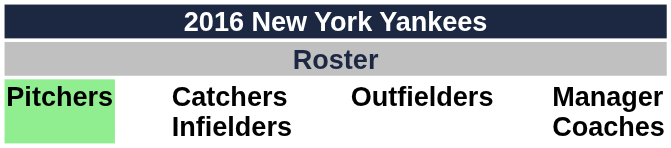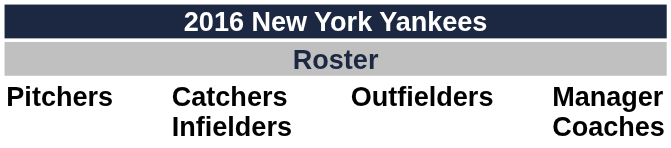Pitchers | column 1: lightgreen background -> no background
